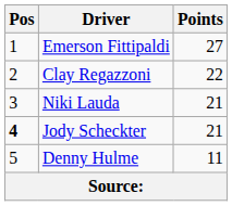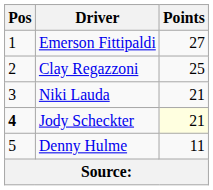Clay Regazzoni | Points: 22 -> 25
Jody Scheckter | Points: no background -> lightyellow background
